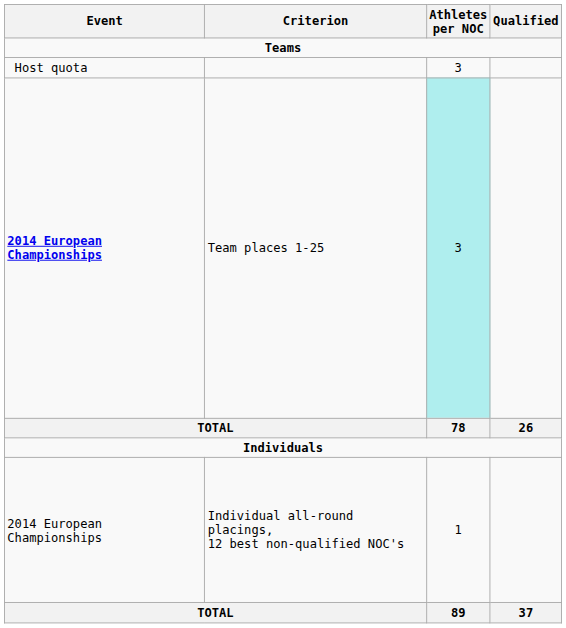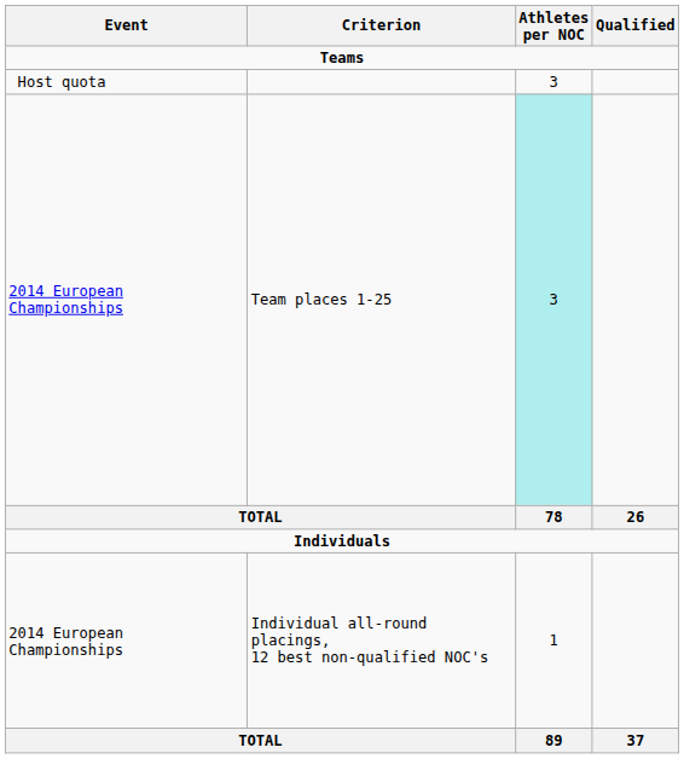Team places 1-25 | Event: bold -> normal
